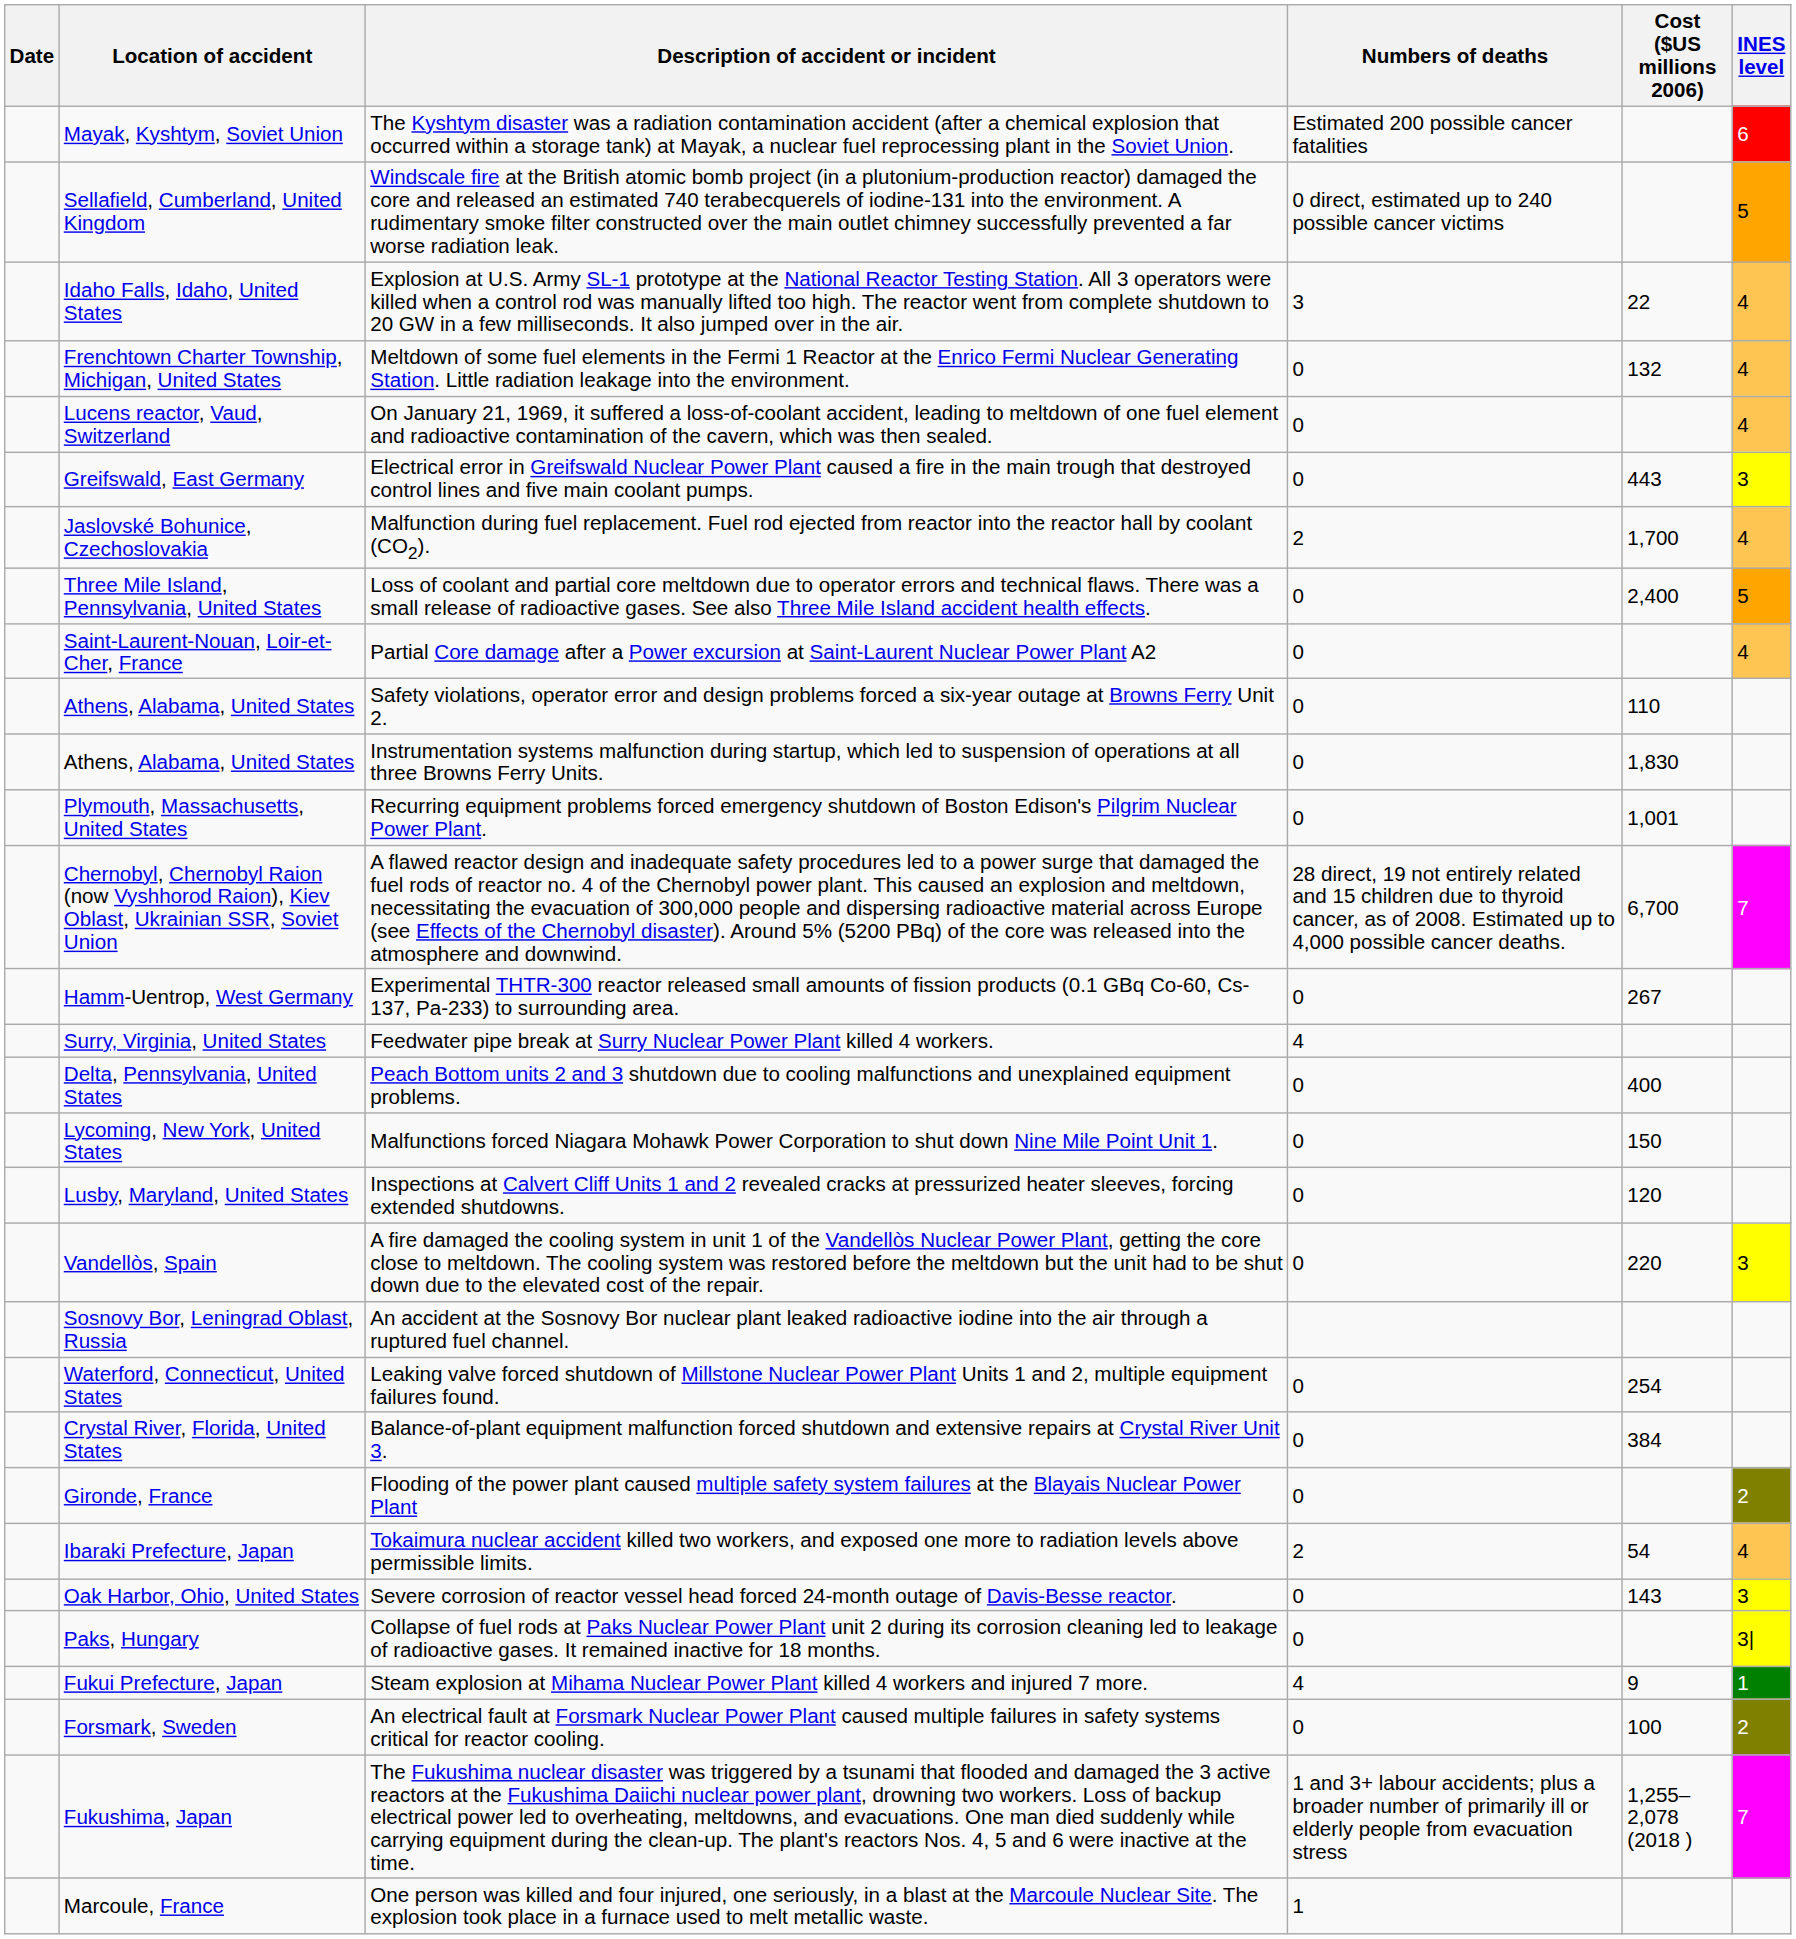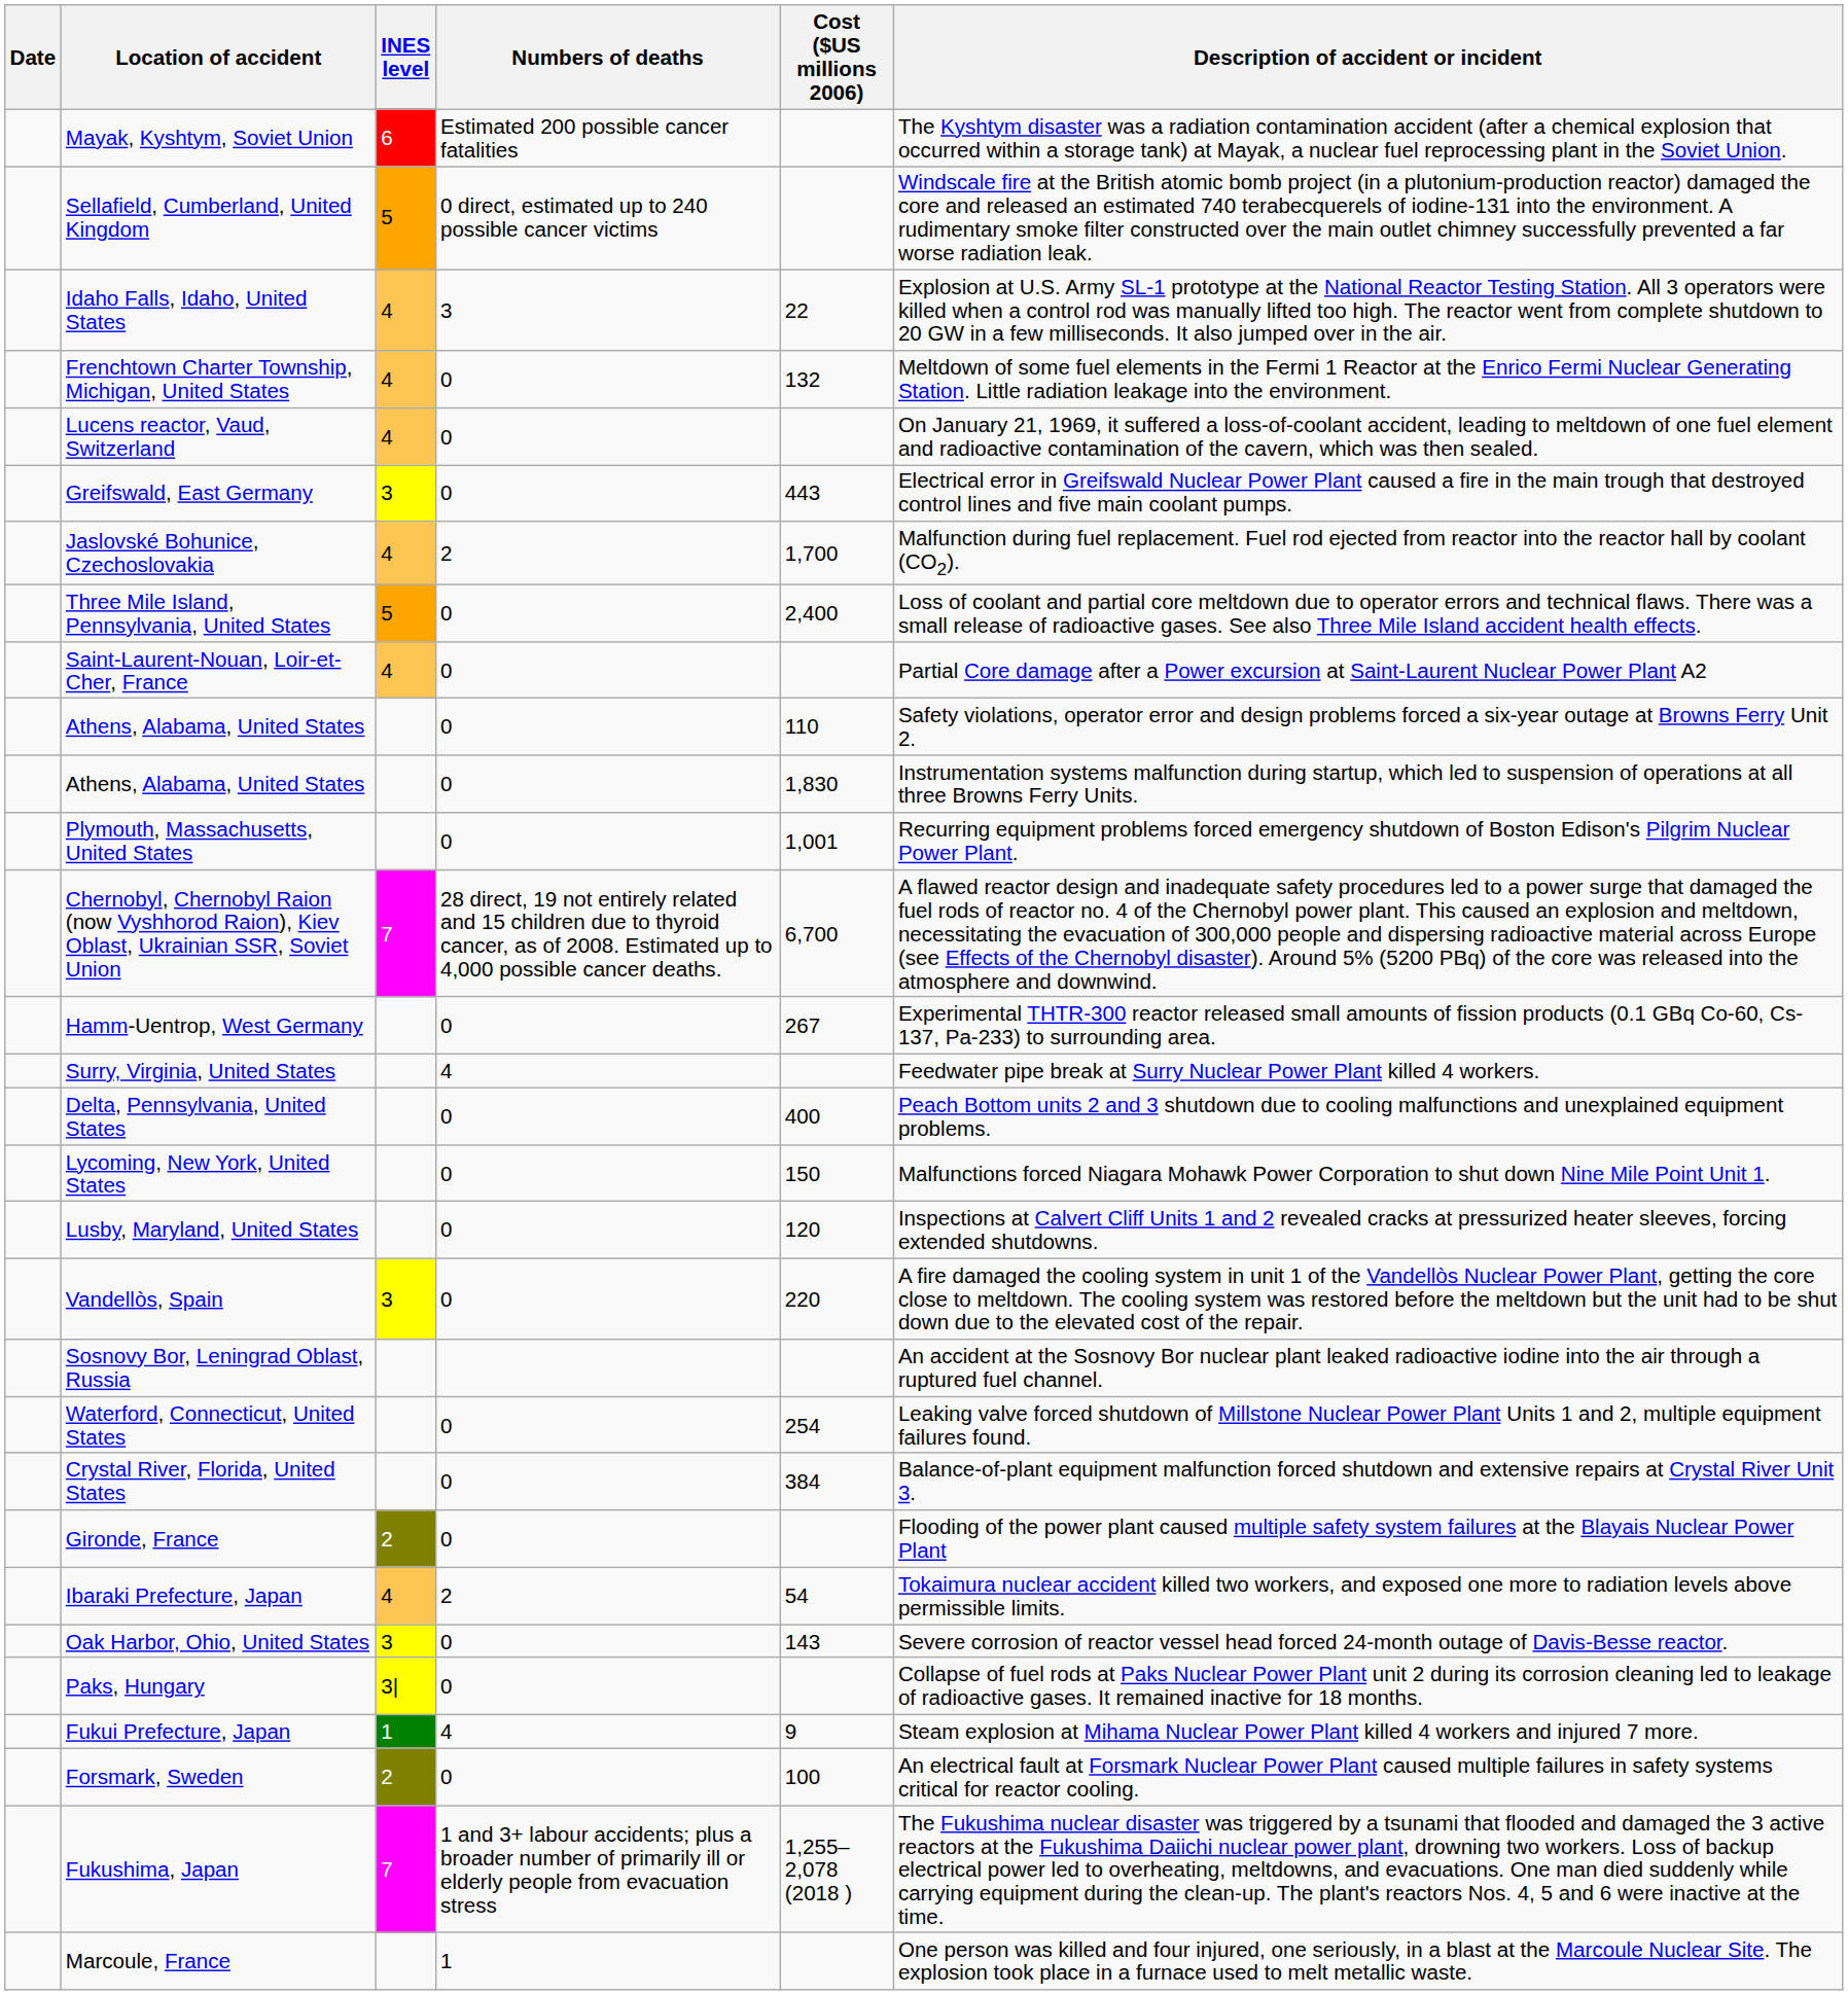columns swapped: Description of accident or incident <-> INES level
